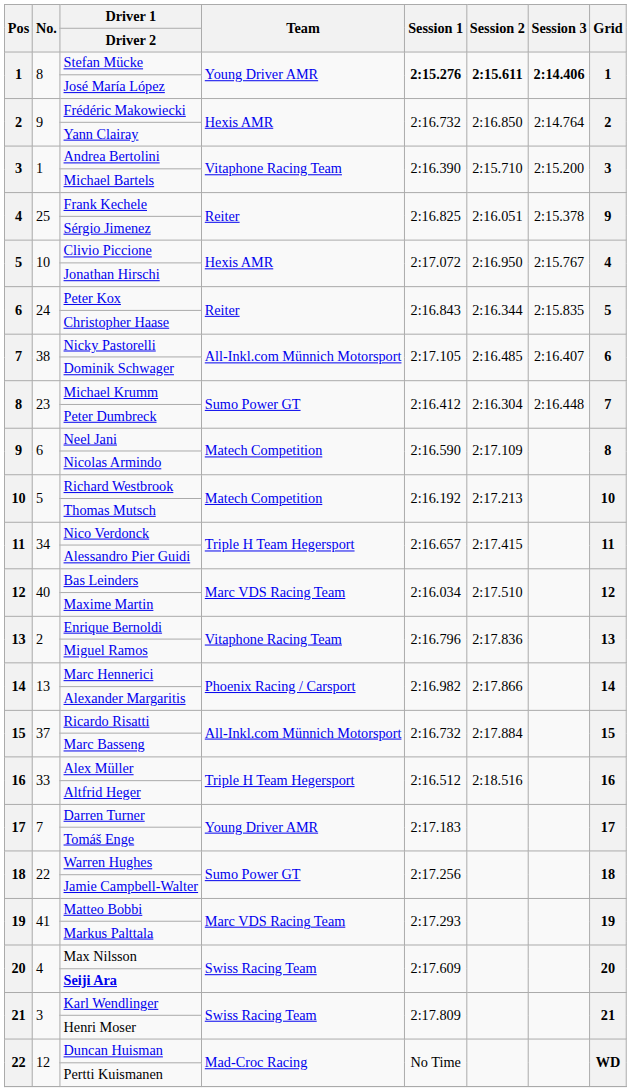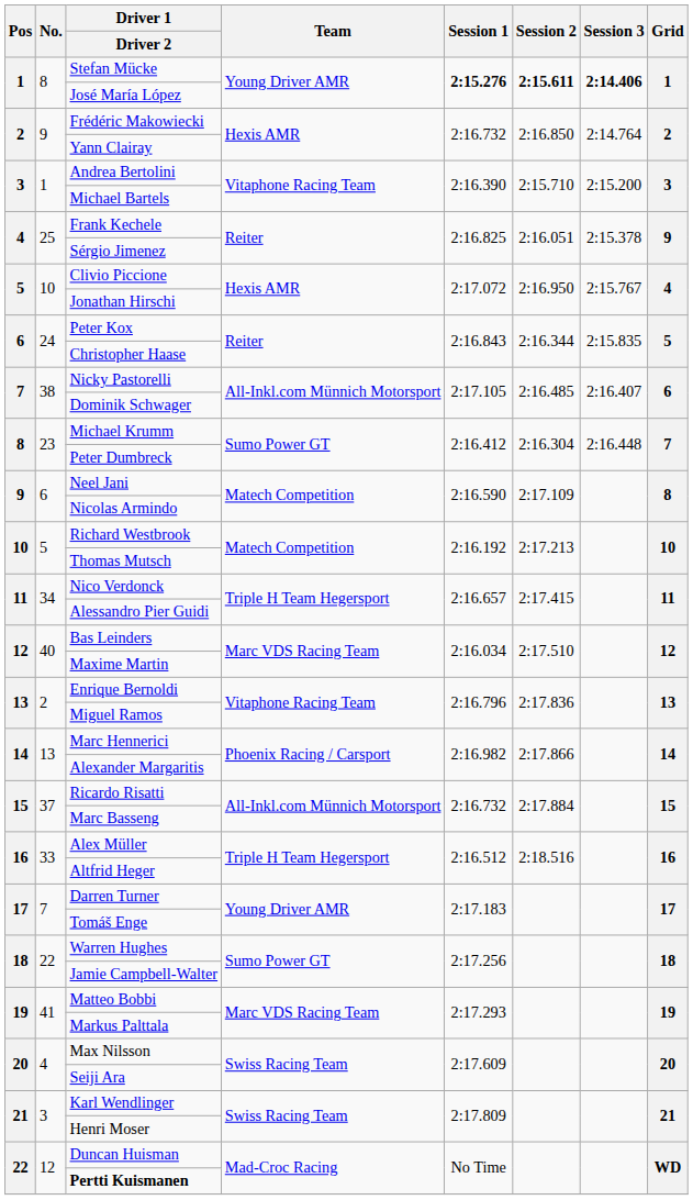Seiji Ara | Driver 1 / Driver 2: bold -> normal
Pertti Kuismanen | Driver 1 / Driver 2: normal -> bold
